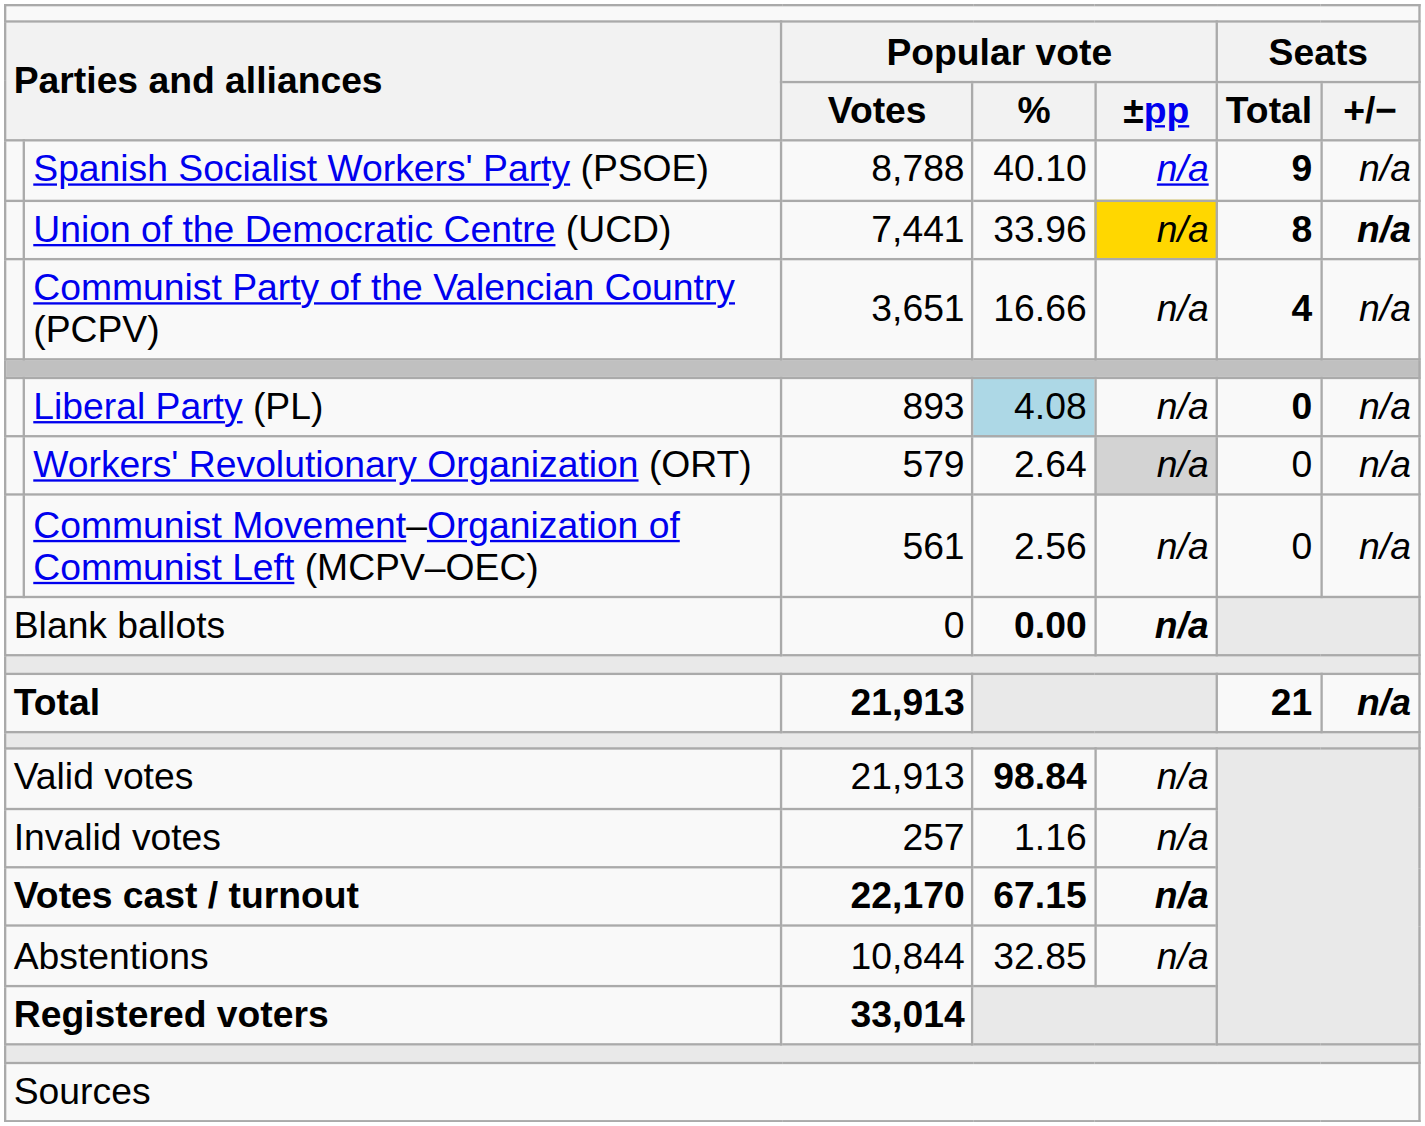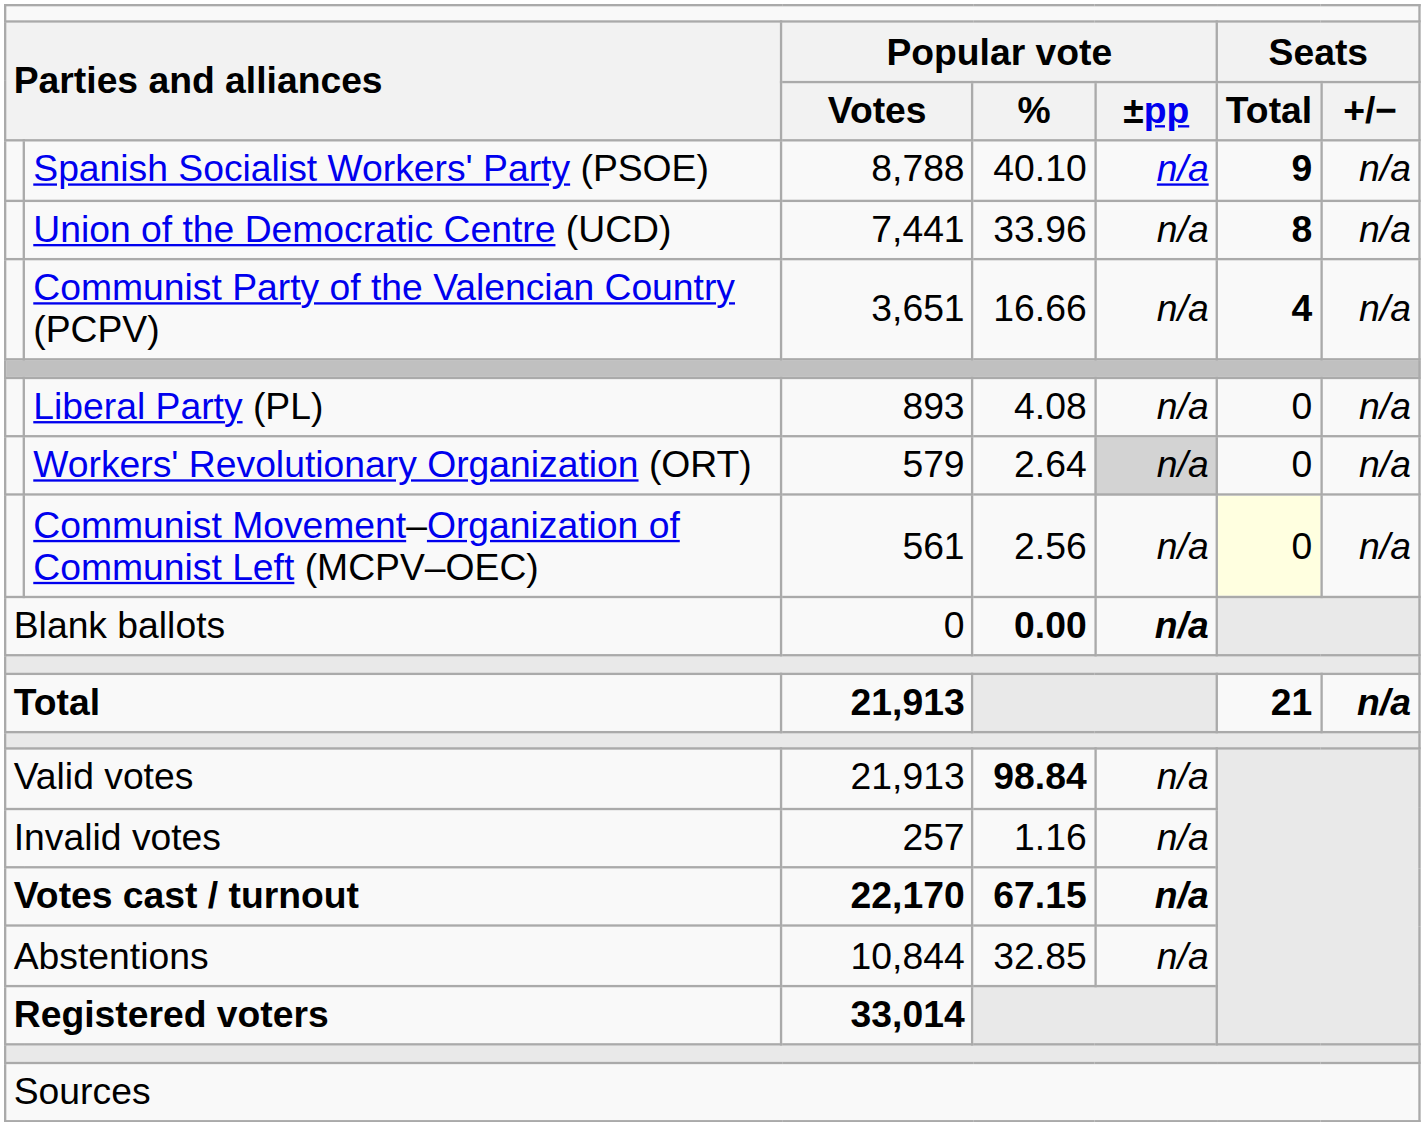Union of the Democratic Centre (UCD) | column 5: gold background -> no background
Union of the Democratic Centre (UCD) | column 7: bold -> normal
Liberal Party (PL) | column 4: lightblue background -> no background
Liberal Party (PL) | column 6: bold -> normal
Communist Movement–Organization of Communist Left (MCPV–OEC) | column 6: no background -> lightyellow background
